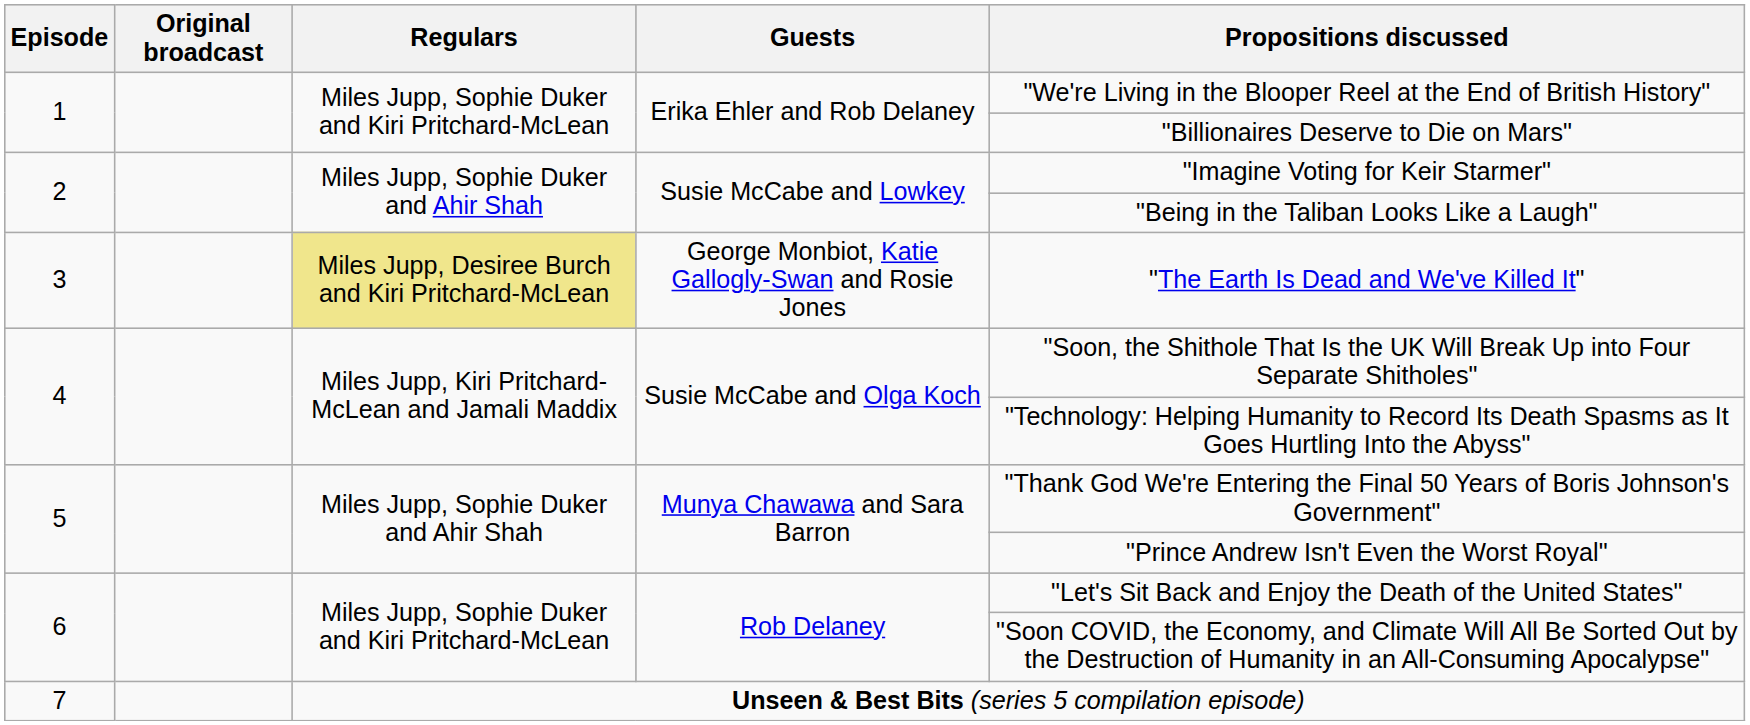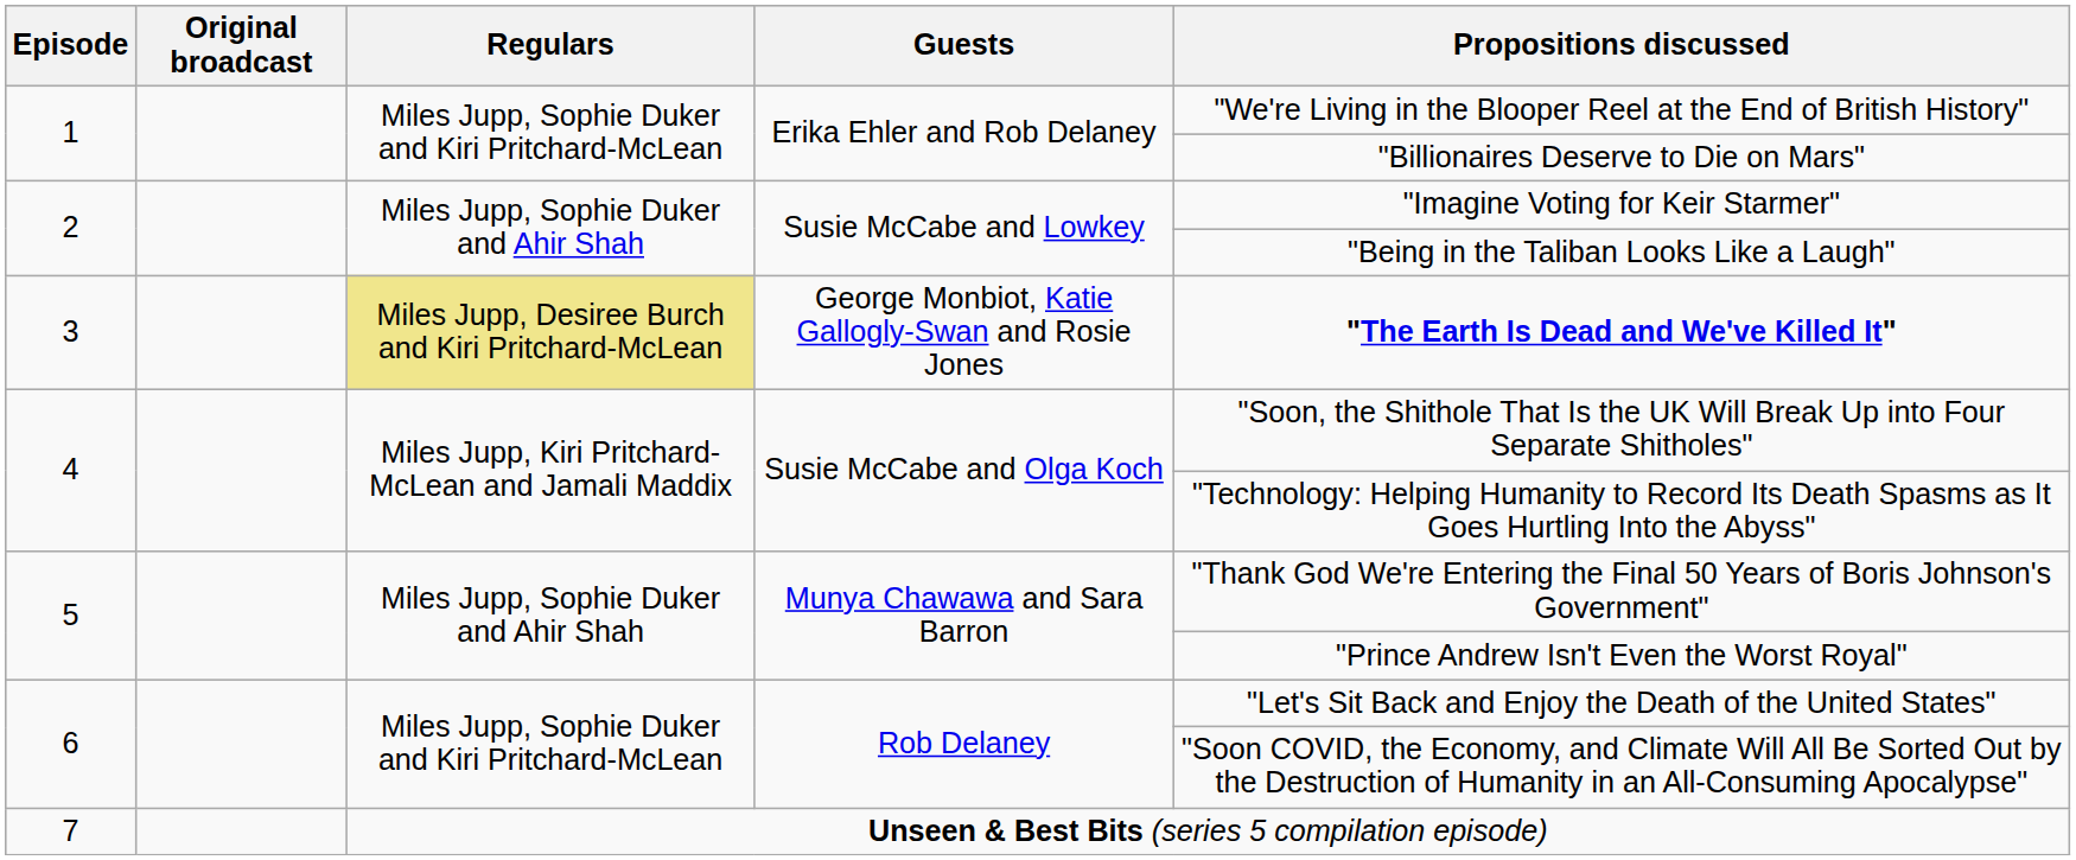3 | Propositions discussed: normal -> bold
